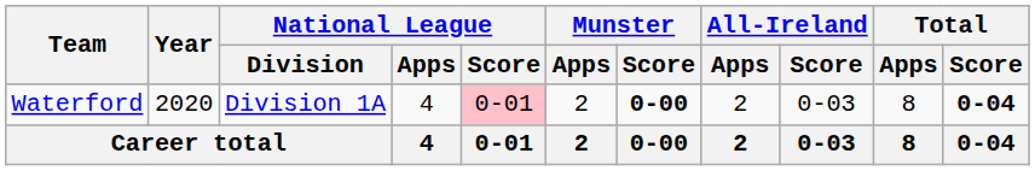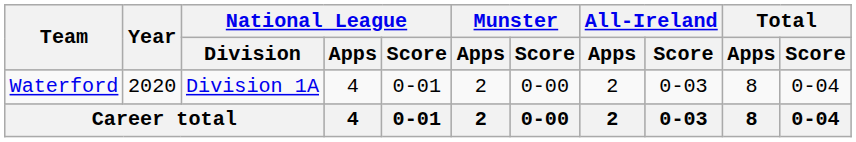Waterford | National League / Score: pink background -> no background
Waterford | Munster / Score: bold -> normal
Waterford | Total / Score: bold -> normal
